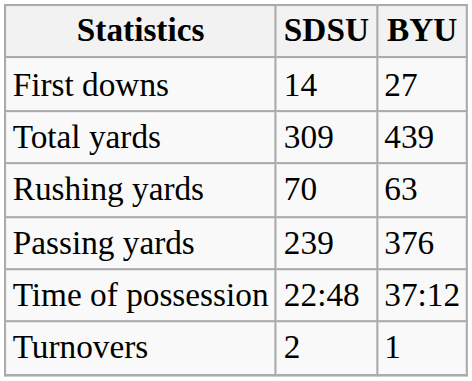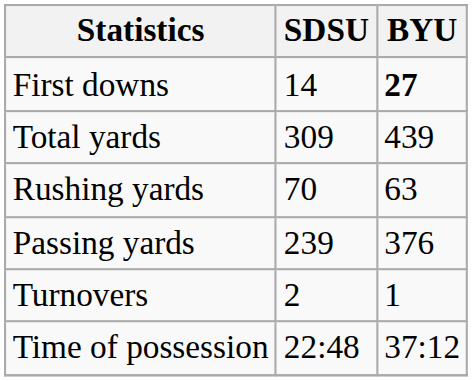First downs | BYU: normal -> bold
rows swapped: Turnovers <-> Time of possession
